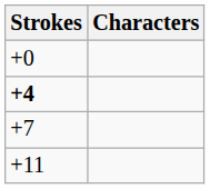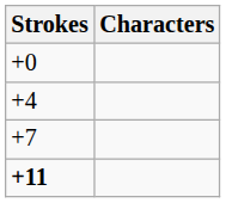+4 | Strokes: bold -> normal
+11 | Strokes: normal -> bold
